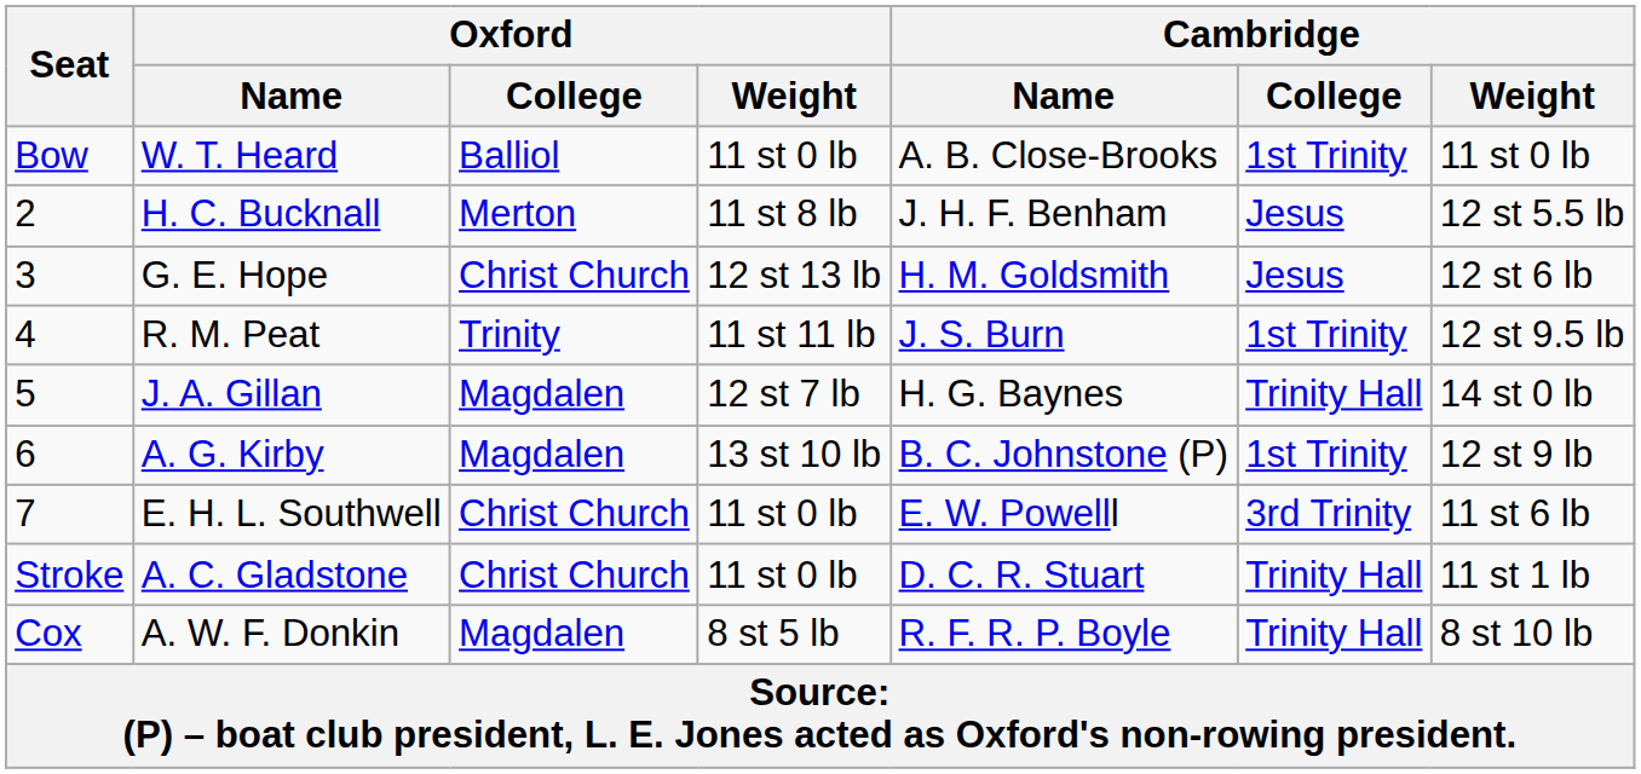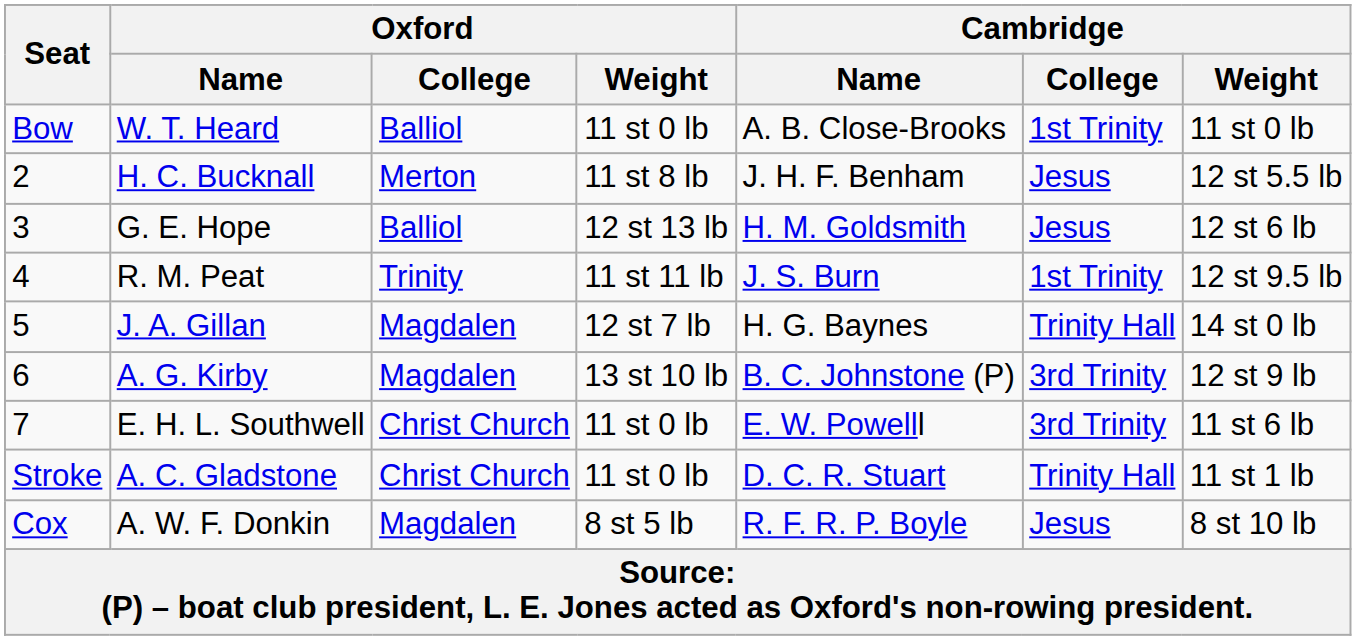G. E. Hope | Oxford / College: Christ Church -> Balliol
A. G. Kirby | Cambridge / College: 1st Trinity -> 3rd Trinity
A. W. F. Donkin | Cambridge / College: Trinity Hall -> Jesus
